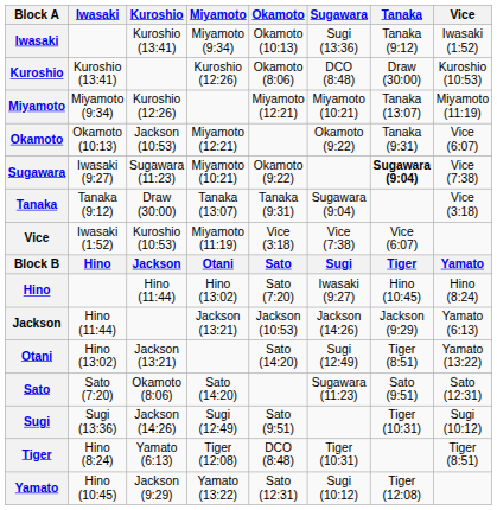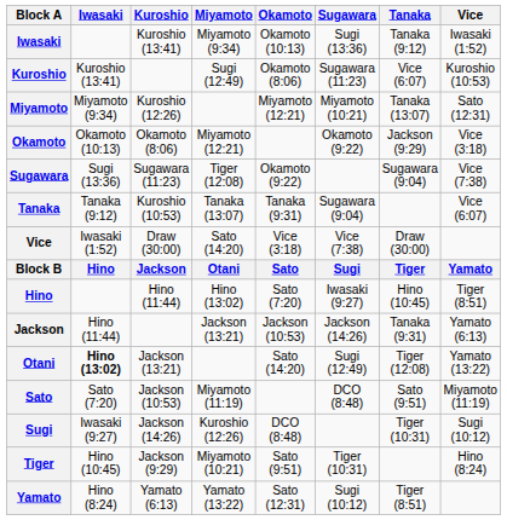row 3 | Miyamoto: Kuroshio (12:26) -> Sugi (12:49)
row 3 | Sugawara: DCO (8:48) -> Sugawara (11:23)
row 3 | Tanaka: Draw (30:00) -> Vice (6:07)
row 4 | Vice: Miyamoto (11:19) -> Sato (12:31)
row 5 | Kuroshio: Jackson (10:53) -> Okamoto (8:06)
row 5 | Tanaka: Tanaka (9:31) -> Jackson (9:29)
row 5 | Vice: Vice (6:07) -> Vice (3:18)
row 6 | Iwasaki: Iwasaki (9:27) -> Sugi (13:36)
row 6 | Miyamoto: Miyamoto (10:21) -> Tiger (12:08)
row 6 | Tanaka: bold -> normal
row 7 | Kuroshio: Draw (30:00) -> Kuroshio (10:53)
row 7 | Vice: Vice (3:18) -> Vice (6:07)
row 8 | Kuroshio: Kuroshio (10:53) -> Draw (30:00)
row 8 | Miyamoto: Miyamoto (11:19) -> Sato (14:20)
row 8 | Tanaka: Vice (6:07) -> Draw (30:00)
row 10 | Vice: Hino (8:24) -> Tiger (8:51)
row 11 | Tanaka: Jackson (9:29) -> Tanaka (9:31)
row 12 | Iwasaki: normal -> bold
row 12 | Tanaka: Tiger (8:51) -> Tiger (12:08)
row 13 | Kuroshio: Okamoto (8:06) -> Jackson (10:53)
row 13 | Miyamoto: Sato (14:20) -> Miyamoto (11:19)
row 13 | Sugawara: Sugawara (11:23) -> DCO (8:48)
row 13 | Vice: Sato (12:31) -> Miyamoto (11:19)
row 14 | Iwasaki: Sugi (13:36) -> Iwasaki (9:27)
row 14 | Miyamoto: Sugi (12:49) -> Kuroshio (12:26)
row 14 | Okamoto: Sato (9:51) -> DCO (8:48)
row 15 | Iwasaki: Hino (8:24) -> Hino (10:45)
row 15 | Kuroshio: Yamato (6:13) -> Jackson (9:29)
row 15 | Miyamoto: Tiger (12:08) -> Miyamoto (10:21)
row 15 | Okamoto: DCO (8:48) -> Sato (9:51)
row 15 | Vice: Tiger (8:51) -> Hino (8:24)
row 16 | Iwasaki: Hino (10:45) -> Hino (8:24)
row 16 | Kuroshio: Jackson (9:29) -> Yamato (6:13)
row 16 | Tanaka: Tiger (12:08) -> Tiger (8:51)
